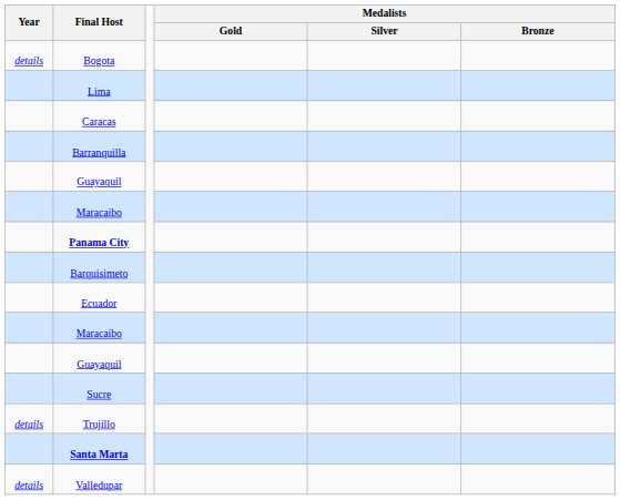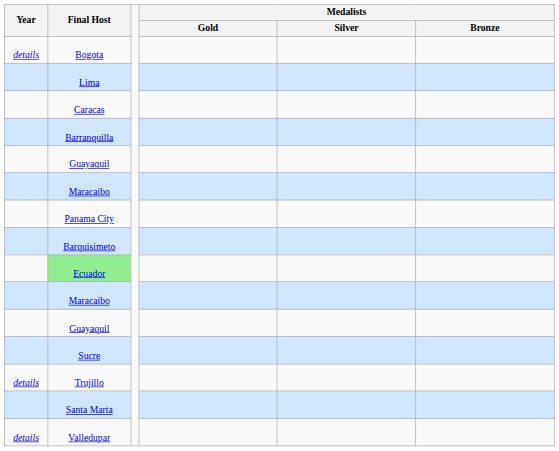Panama City | Final Host: bold -> normal
Ecuador | Final Host: no background -> lightgreen background
Santa Marta | Final Host: bold -> normal
